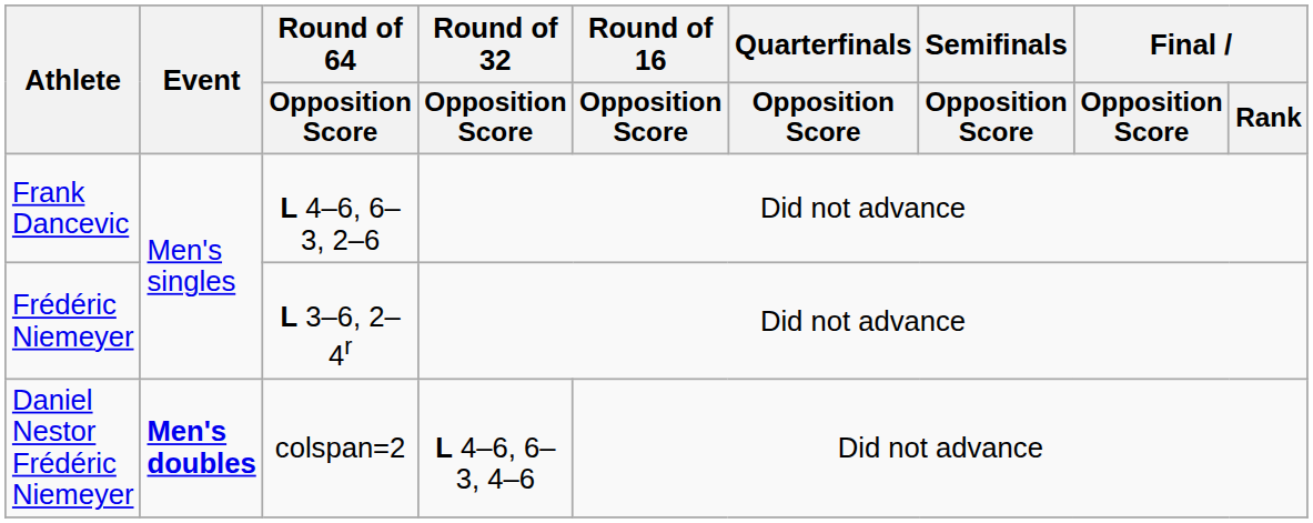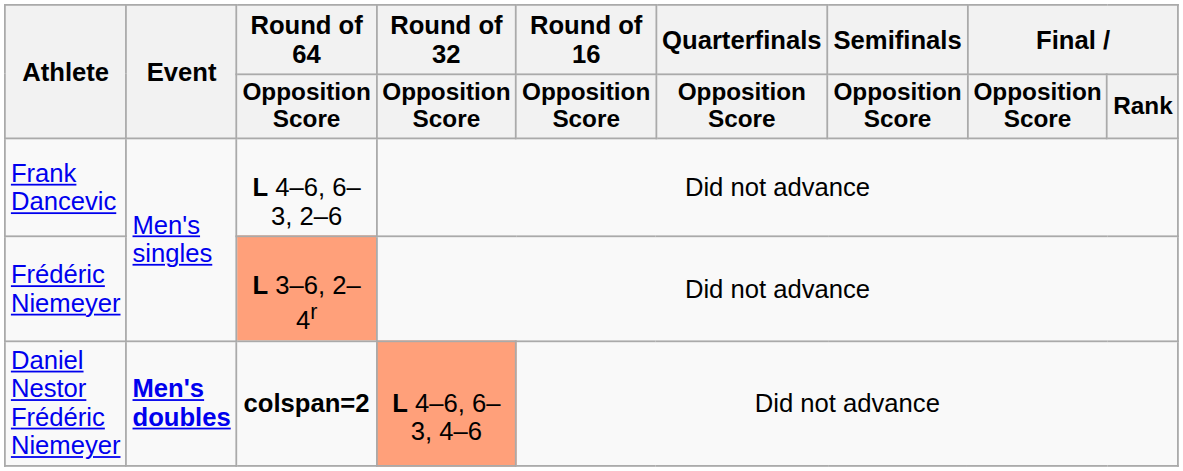Frédéric Niemeyer | Round of 64 / Opposition Score: no background -> lightsalmon background
Daniel Nestor Frédéric Niemeyer | Round of 64 / Opposition Score: normal -> bold
Daniel Nestor Frédéric Niemeyer | Round of 32 / Opposition Score: no background -> lightsalmon background
